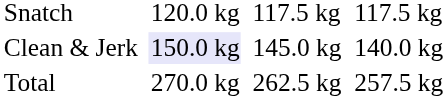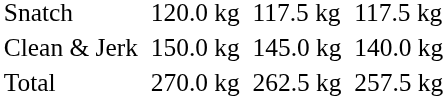Clean & Jerk | column 2: lavender background -> no background
